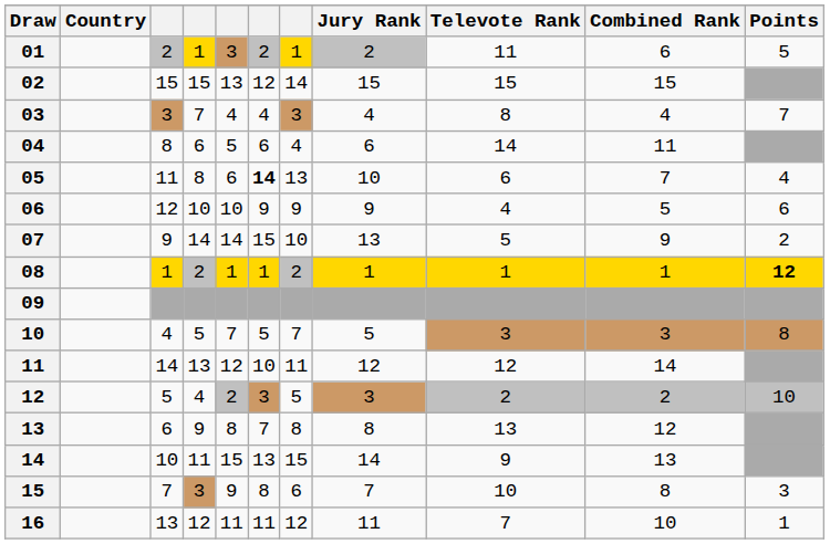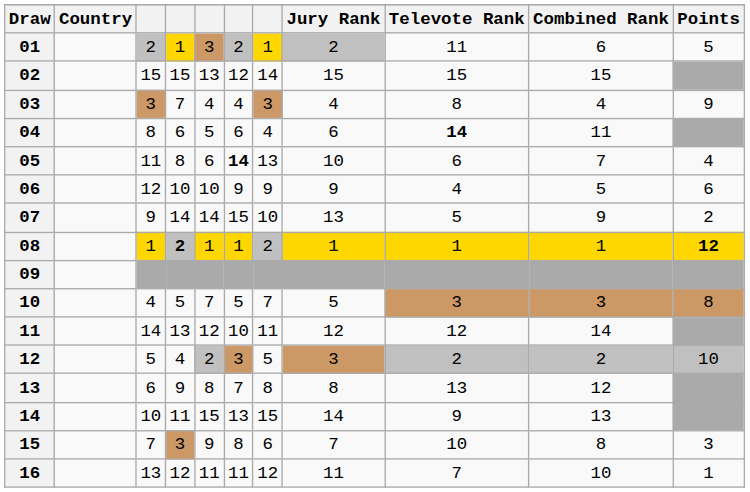03 | Points: 7 -> 9
04 | Televote Rank: normal -> bold
08 | column 4: normal -> bold
